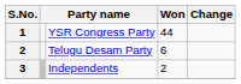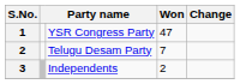YSR Congress Party | Won: 44 -> 47
Telugu Desam Party | Won: 6 -> 7
